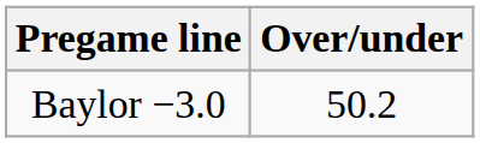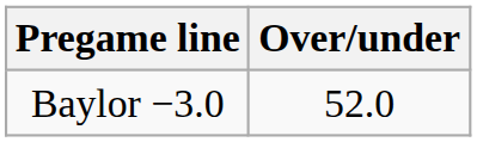Baylor −3.0 | Over/under: 50.2 -> 52.0
